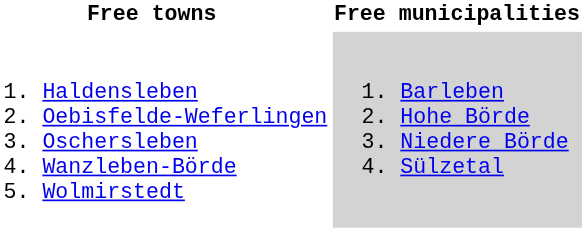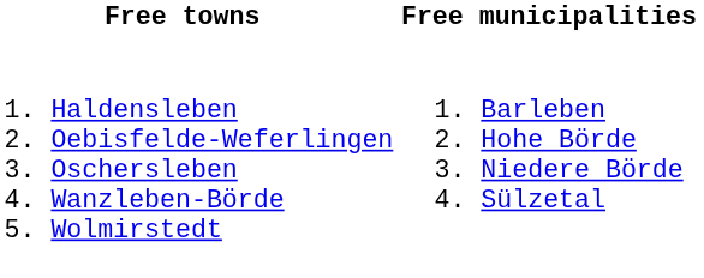row 2 | Free municipalities: lightgrey background -> no background
